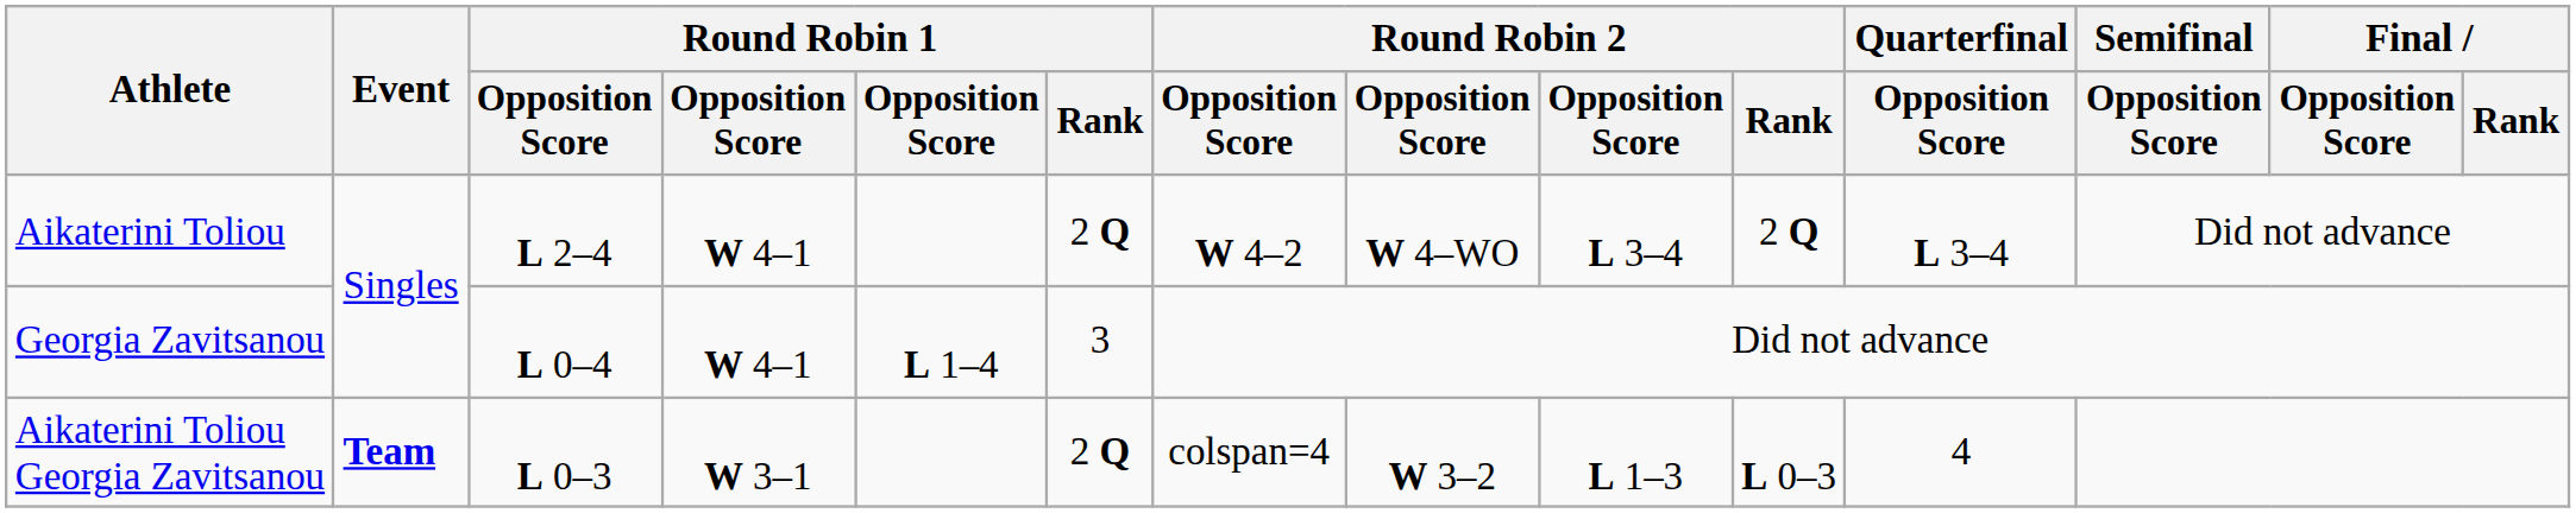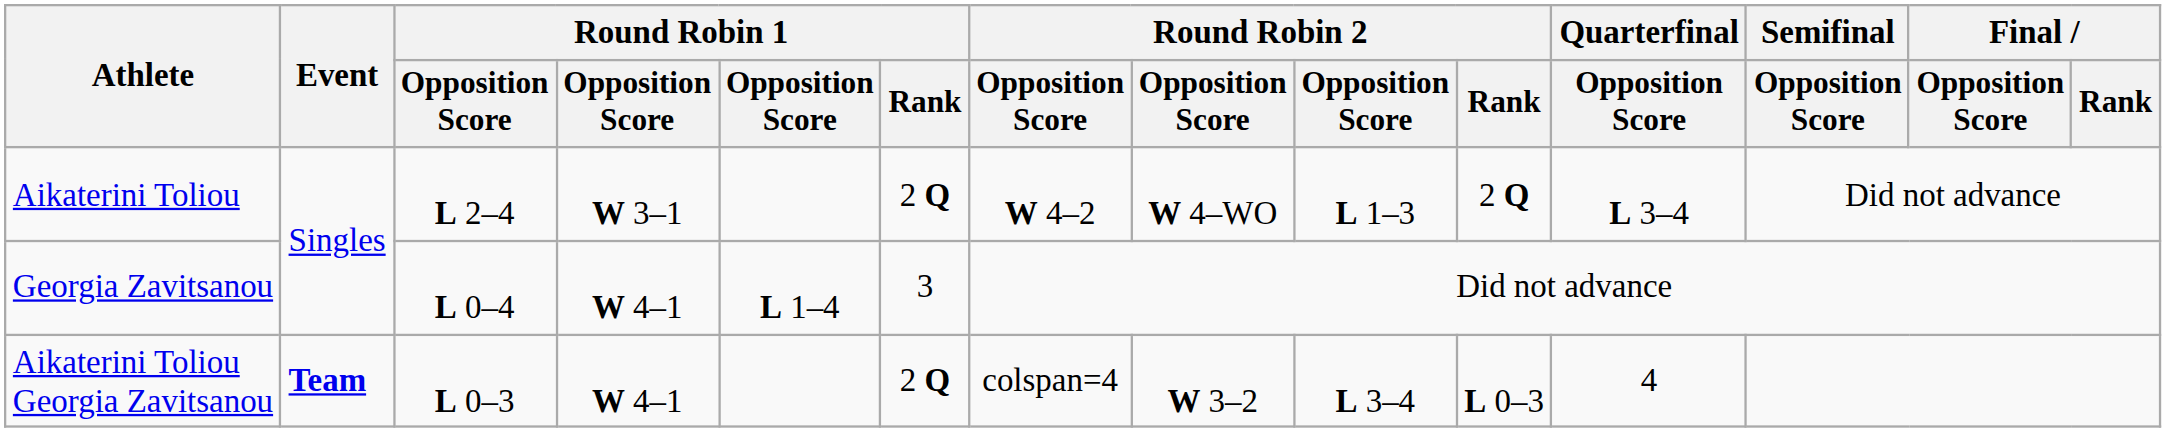Aikaterini Toliou | column 4: W 4–1 -> W 3–1
Aikaterini Toliou | column 9: L 3–4 -> L 1–3
Aikaterini Toliou Georgia Zavitsanou | column 4: W 3–1 -> W 4–1
Aikaterini Toliou Georgia Zavitsanou | column 9: L 1–3 -> L 3–4
